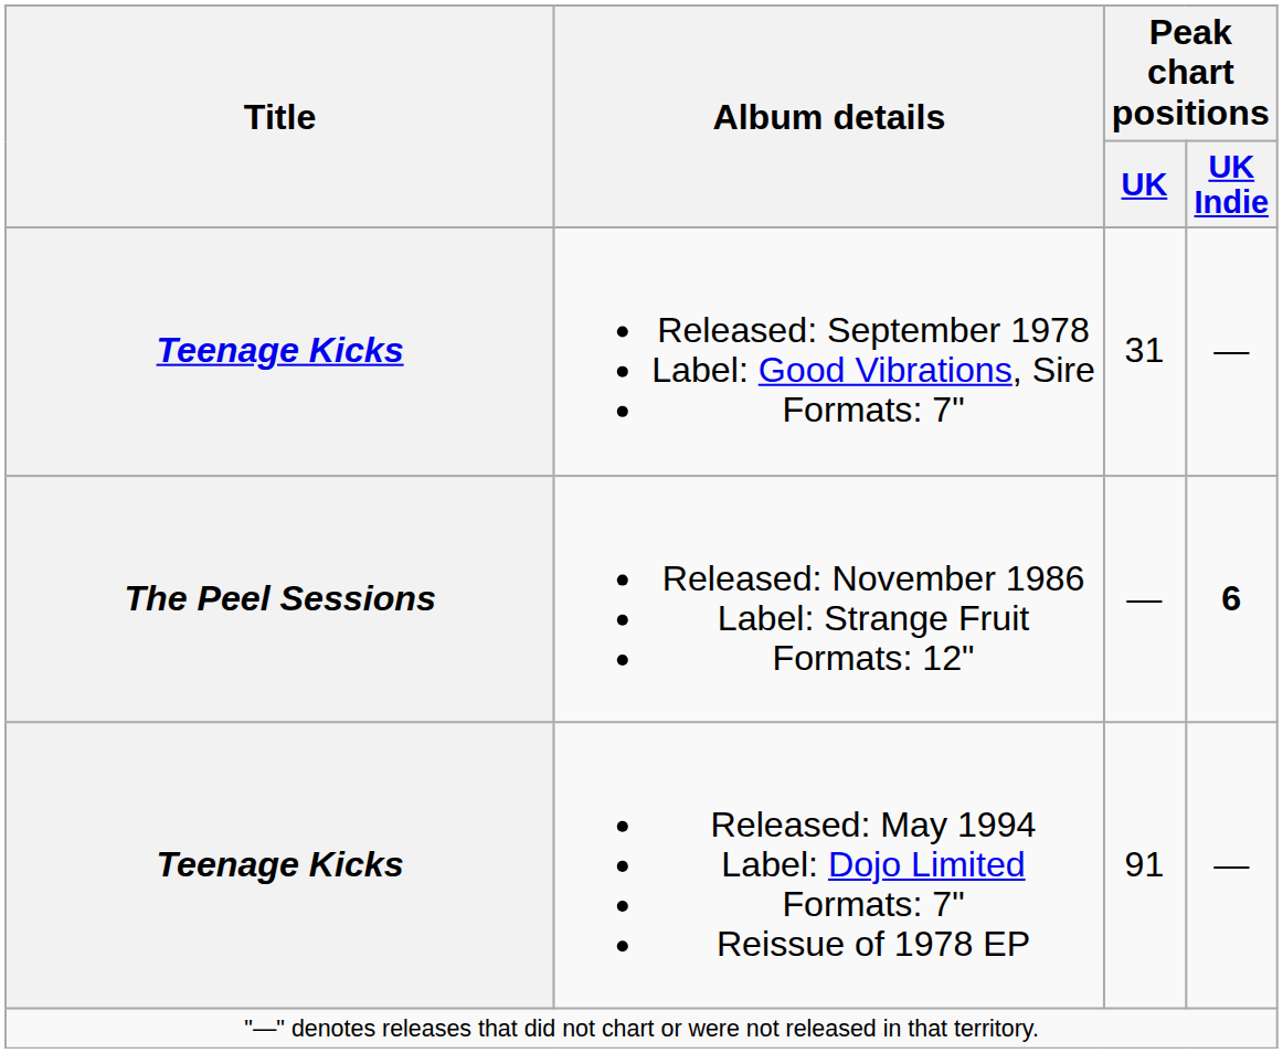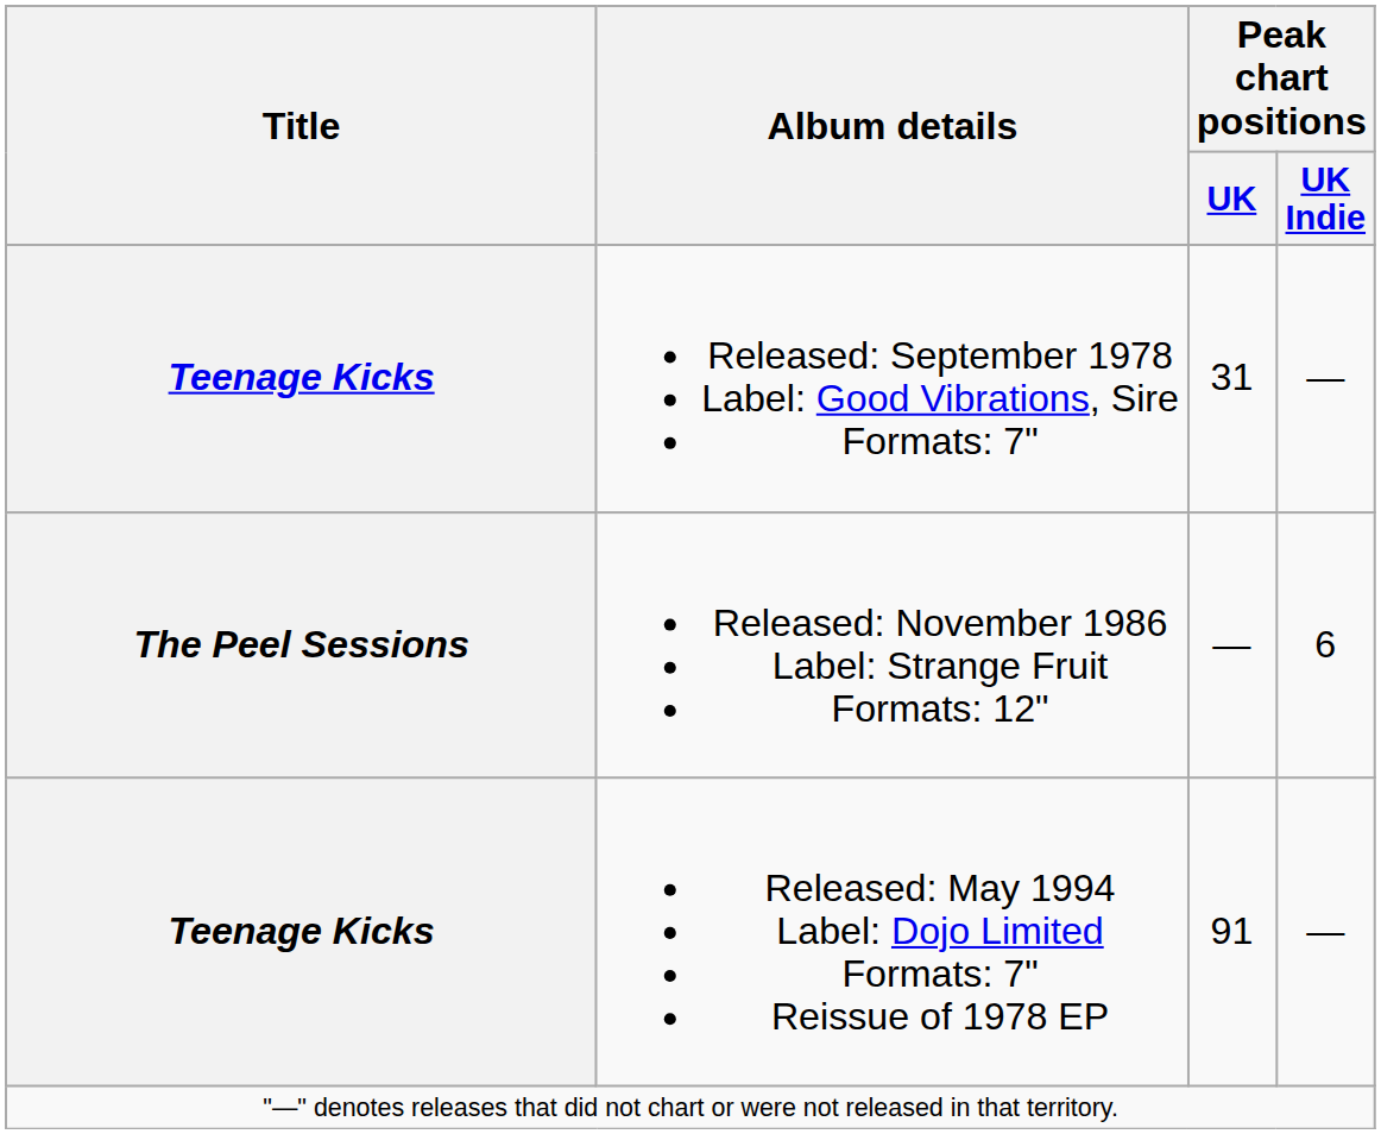Released: November 1986 Label: Strange Fruit Formats: 12" | Peak chart positions / UK Indie: bold -> normal
